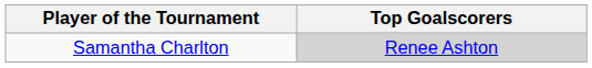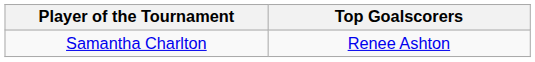Samantha Charlton | Top Goalscorers: lightgrey background -> no background
